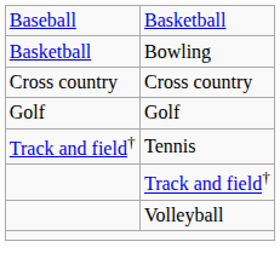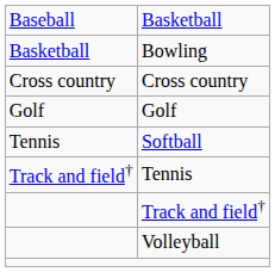+ row: Tennis | Softball
